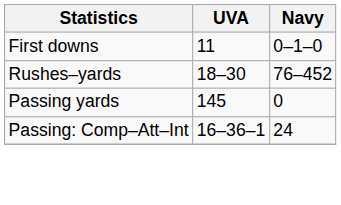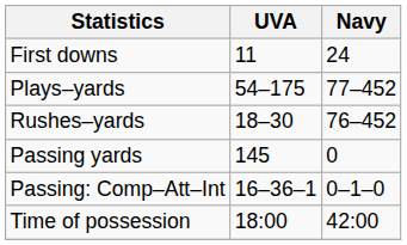First downs | Navy: 0–1–0 -> 24
+ row: Plays–yards | 54–175 | 77–452
Passing: Comp–Att–Int | Navy: 24 -> 0–1–0
+ row: Time of possession | 18:00 | 42:00
